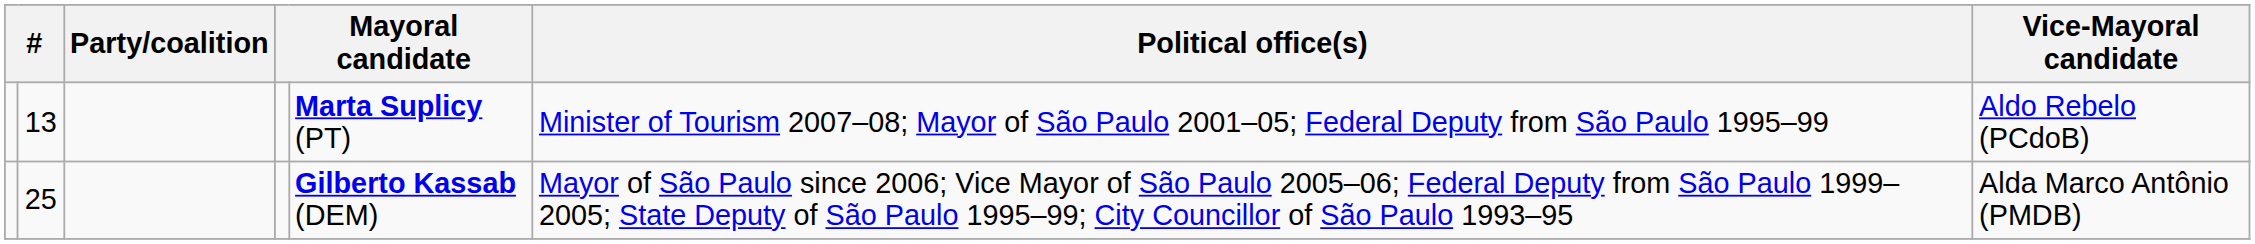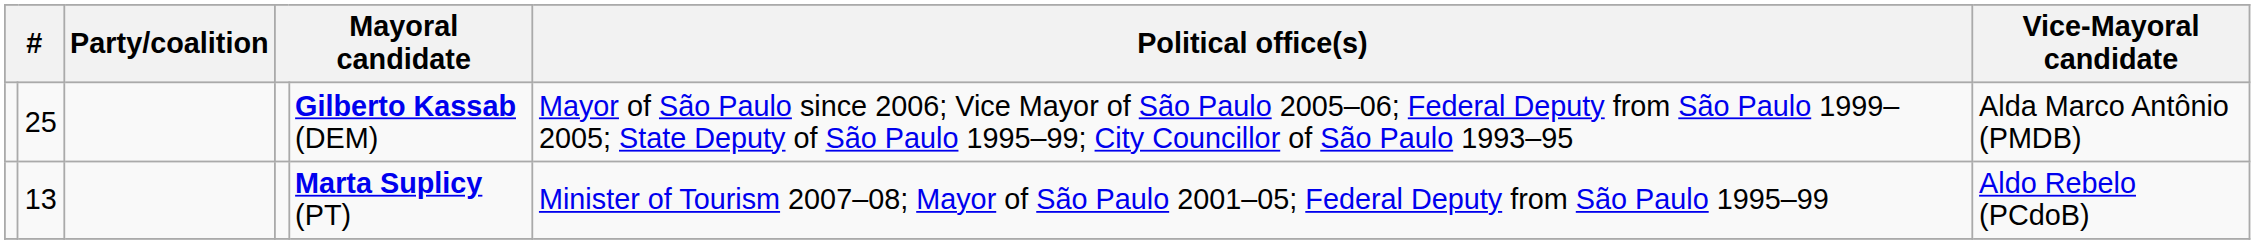rows swapped: 13 <-> 25
